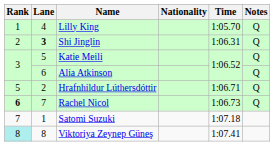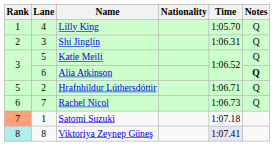Shi Jinglin | Lane: bold -> normal
Alia Atkinson | Notes: normal -> bold
Rachel Nicol | Rank: bold -> normal
Satomi Suzuki | Rank: no background -> lightsalmon background
Viktoriya Zeynep Güneş | Time: no background -> lavender background
